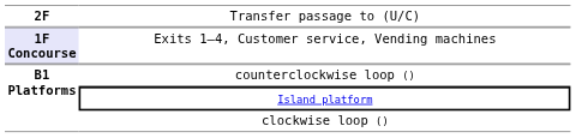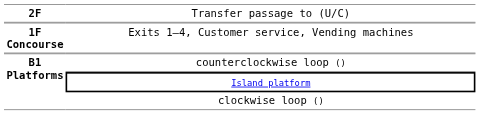Exits 1–4, Customer service, Vending machines | column 1: lavender background -> no background
